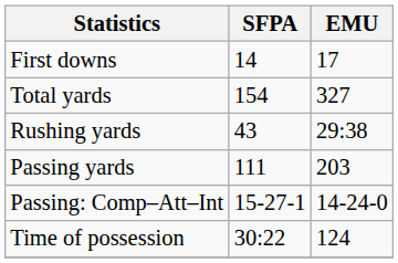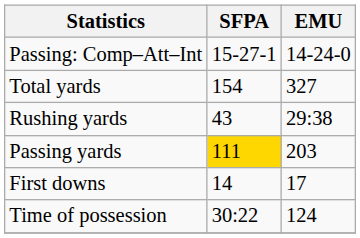rows swapped: First downs <-> Passing: Comp–Att–Int
Passing yards | SFPA: no background -> gold background
